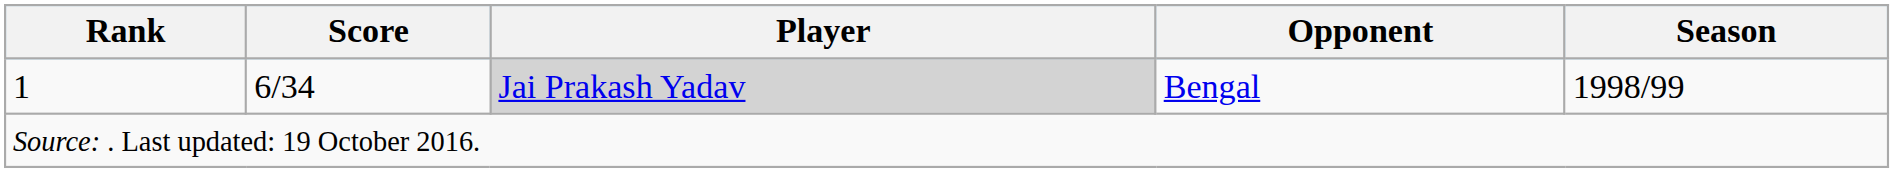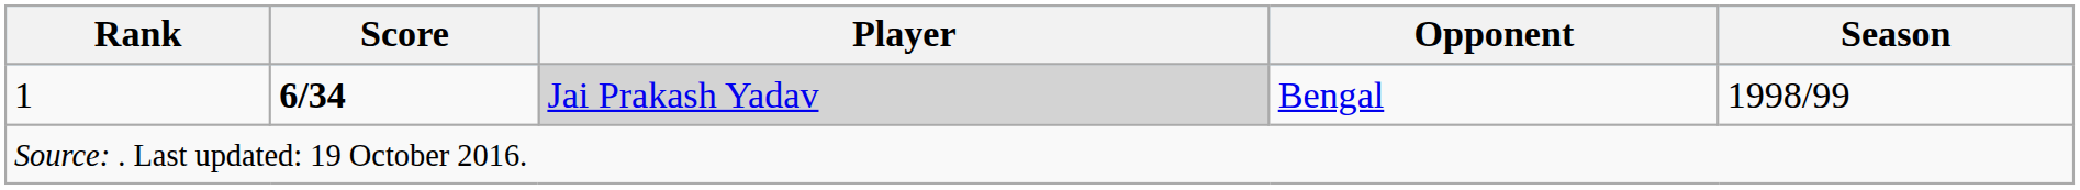1 | Score: normal -> bold
